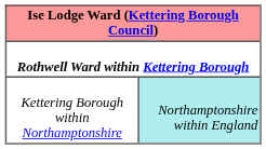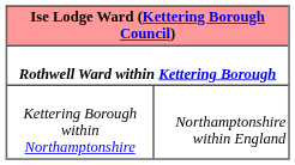Kettering Borough within Northamptonshire | column 2: paleturquoise background -> no background
